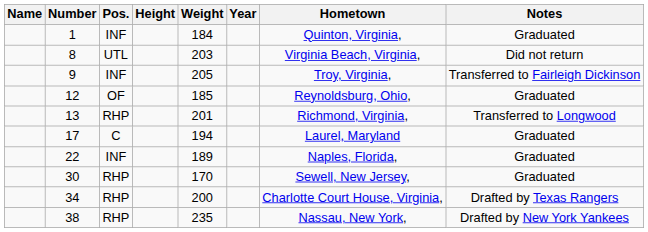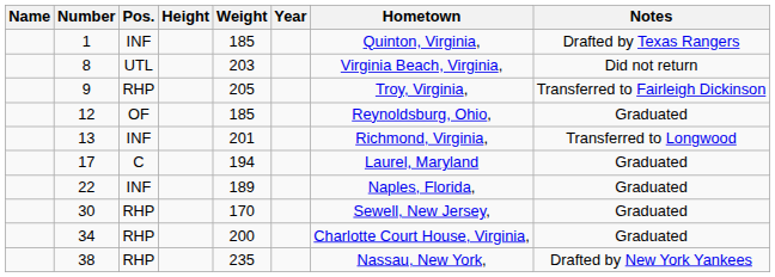1 | Weight: 184 -> 185
1 | Notes: Graduated -> Drafted by Texas Rangers
9 | Pos.: INF -> RHP
13 | Pos.: RHP -> INF
34 | Notes: Drafted by Texas Rangers -> Graduated
